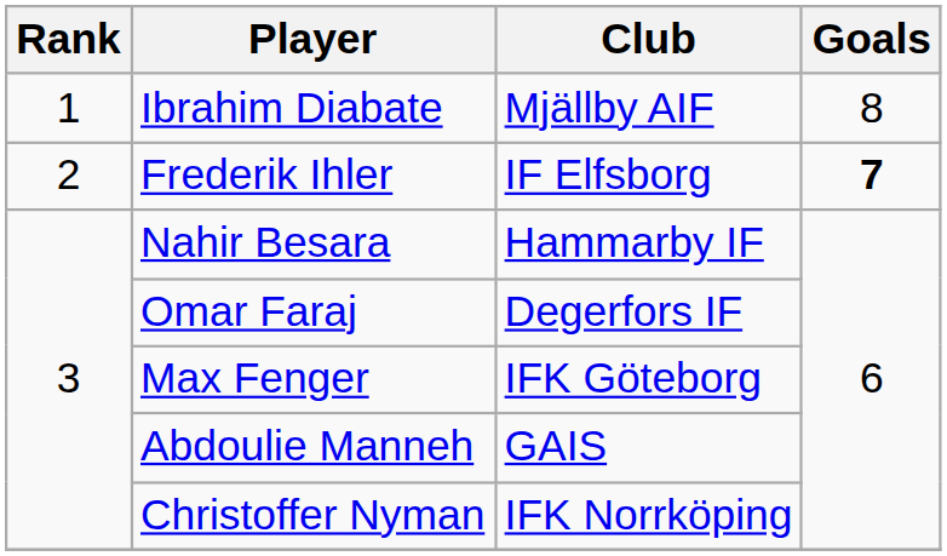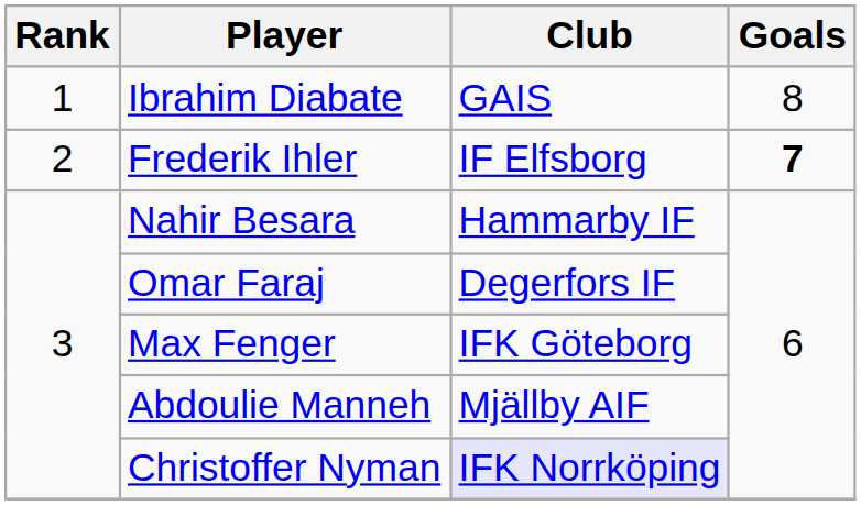Ibrahim Diabate | Club: Mjällby AIF -> GAIS
Abdoulie Manneh | Club: GAIS -> Mjällby AIF
Christoffer Nyman | Club: no background -> lavender background
